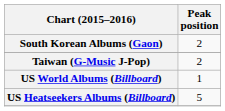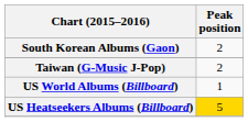US Heatseekers Albums (Billboard) | Peak position: no background -> gold background
